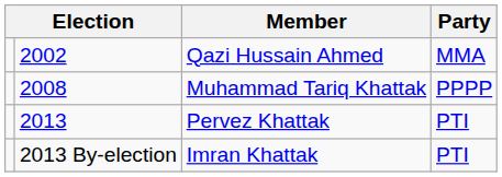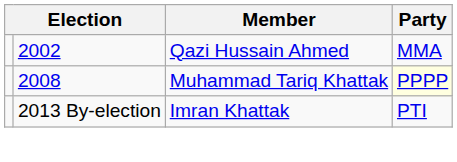Muhammad Tariq Khattak | Party: no background -> lightyellow background
- row: 2013 | Pervez Khattak | PTI
